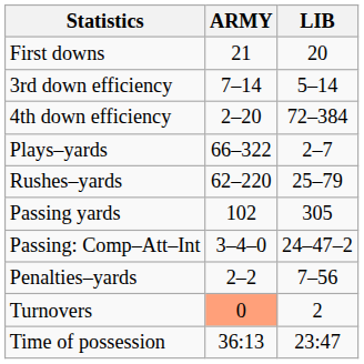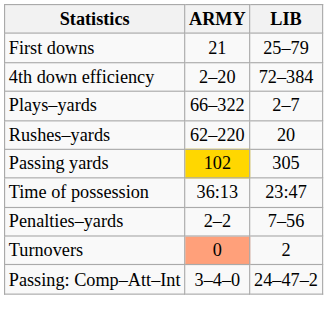First downs | LIB: 20 -> 25–79
- row: 3rd down efficiency | 7–14 | 5–14
Rushes–yards | LIB: 25–79 -> 20
Passing yards | ARMY: no background -> gold background
rows swapped: Passing: Comp–Att–Int <-> Time of possession
